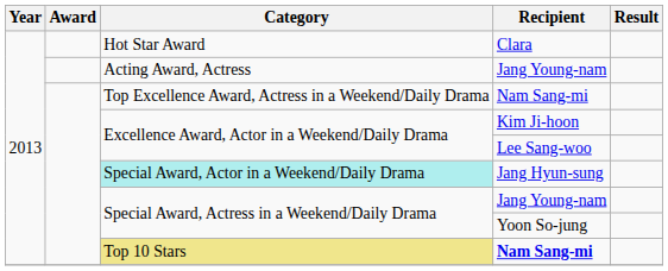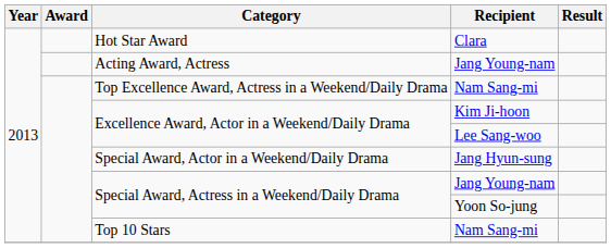Special Award, Actor in a Weekend/Daily Drama | Category: paleturquoise background -> no background
Top 10 Stars | Category: khaki background -> no background
Top 10 Stars | Recipient: bold -> normal
